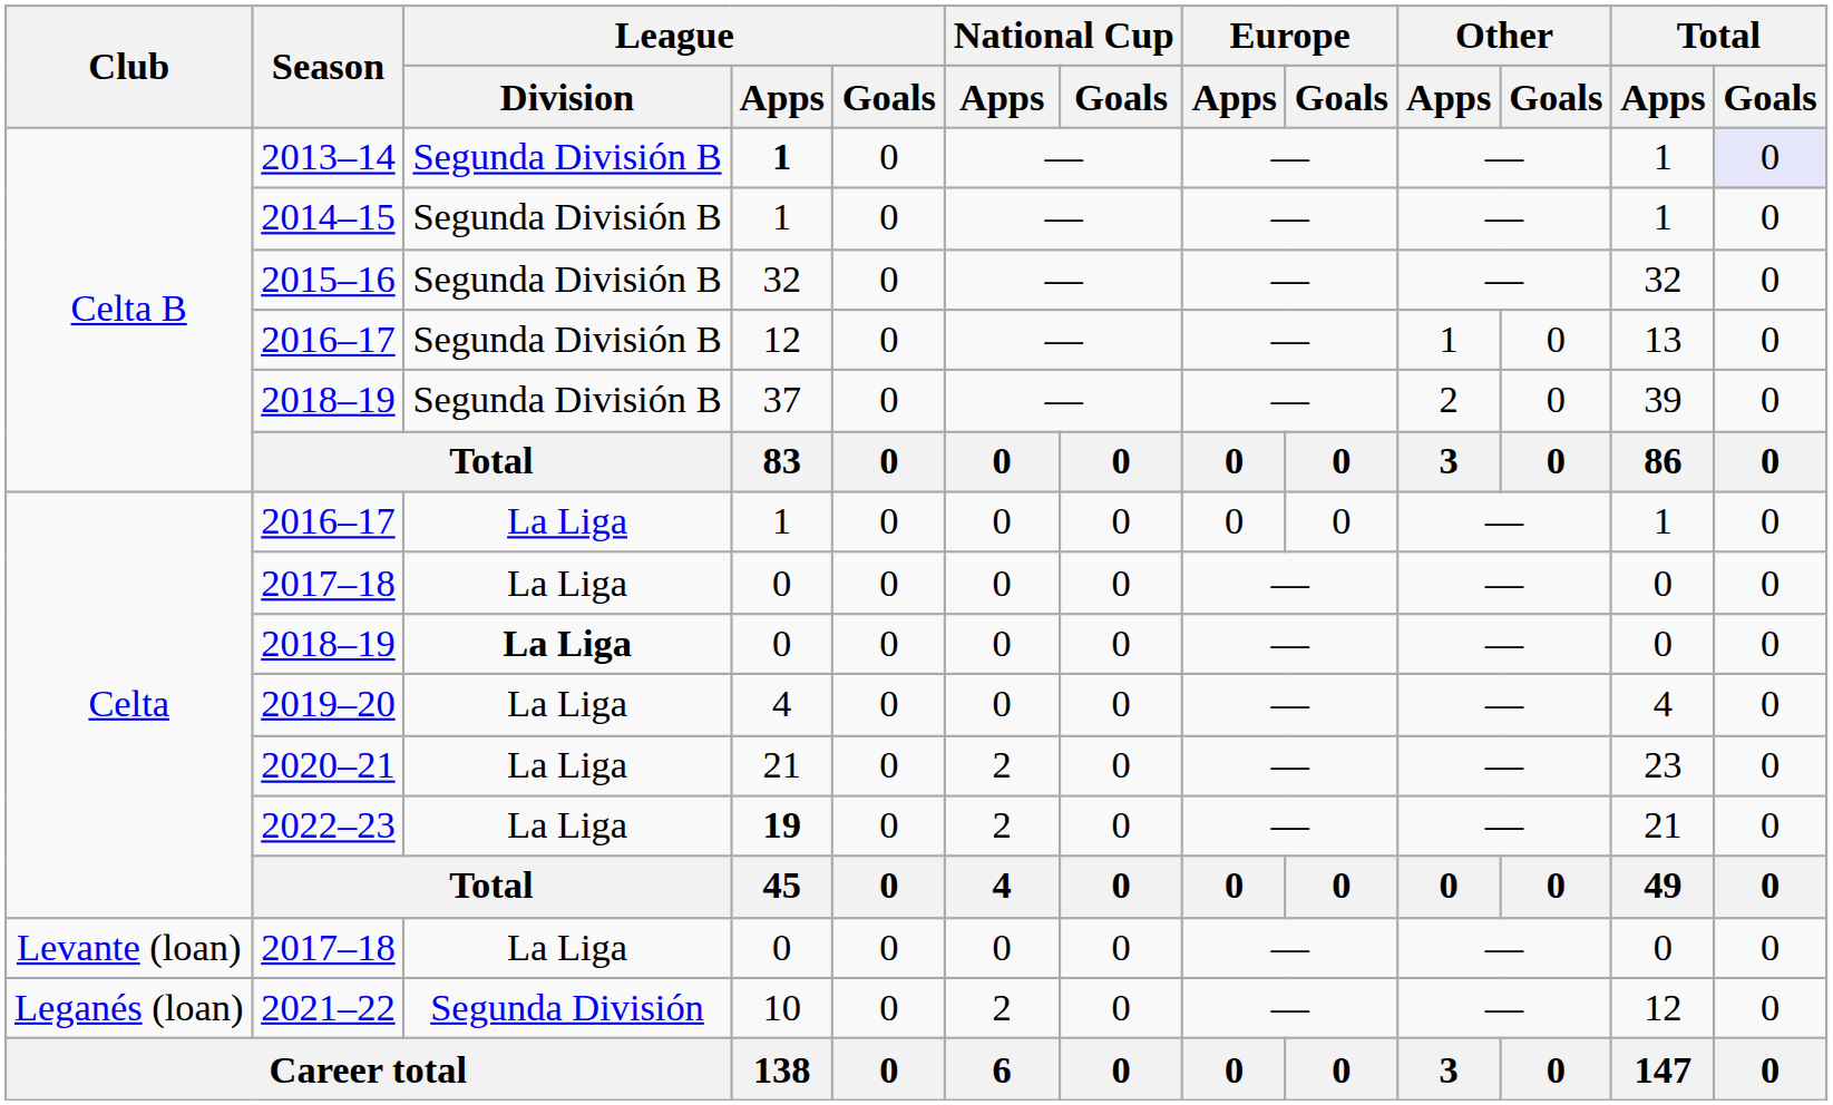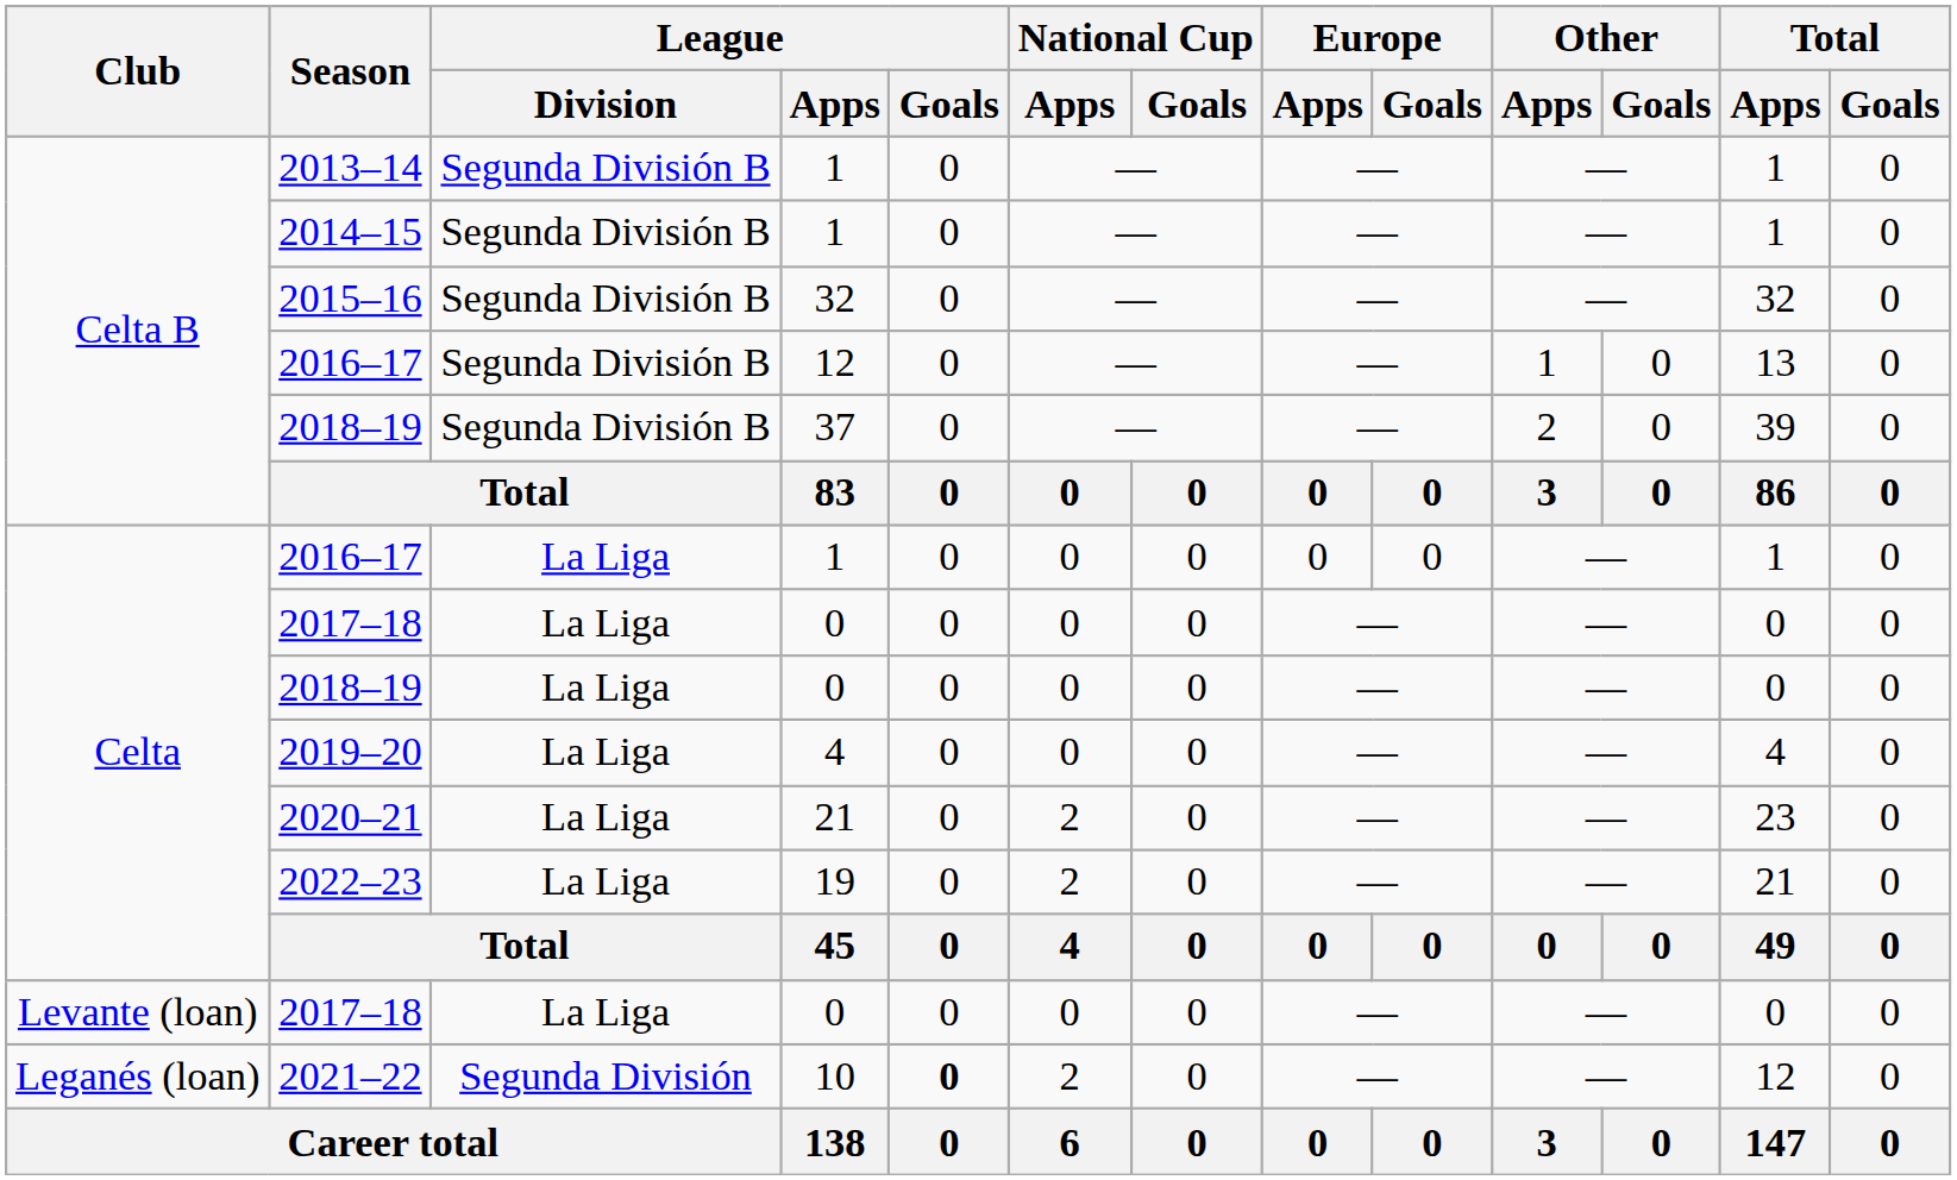2013–14 | League / Apps: bold -> normal
2013–14 | Total / Goals: lavender background -> no background
Celta / 2018–19 | League / Division: bold -> normal
2022–23 | League / Apps: bold -> normal
2021–22 | League / Goals: normal -> bold
